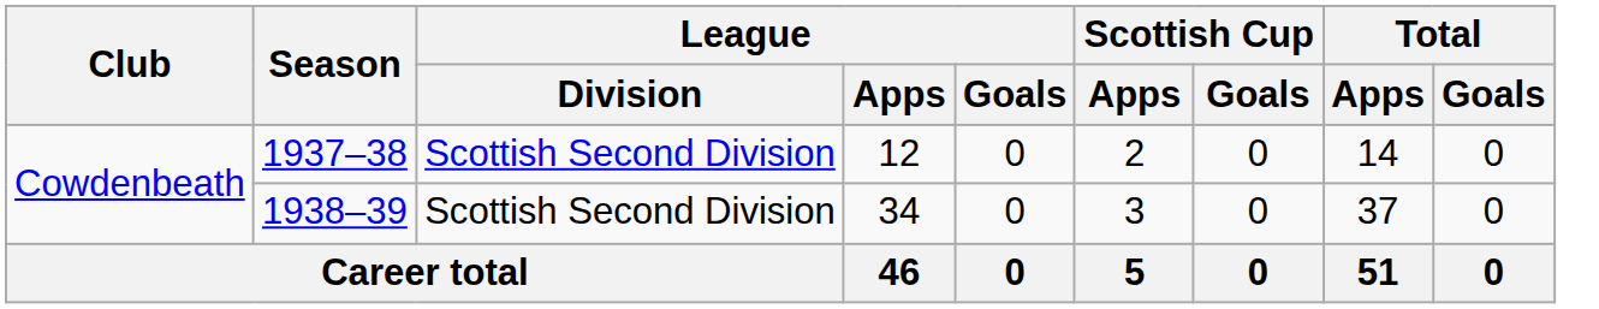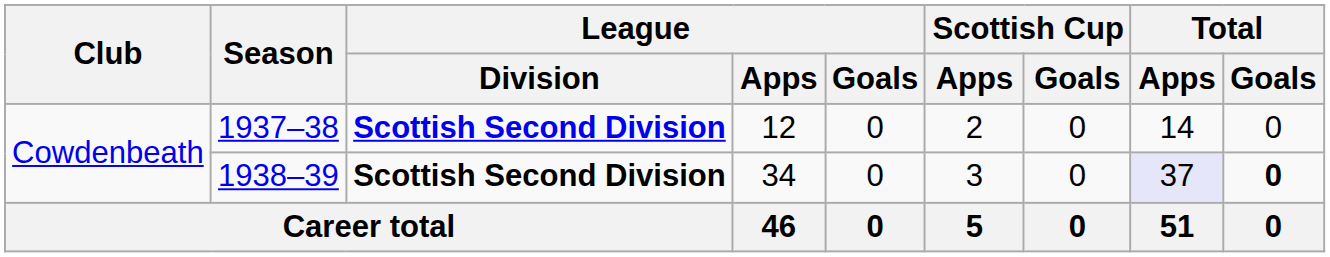1937–38 | League / Division: normal -> bold
1938–39 | League / Division: normal -> bold
1938–39 | Total / Apps: no background -> lavender background
1938–39 | Total / Goals: normal -> bold
